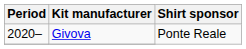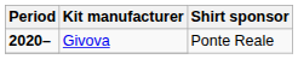Givova | Period: normal -> bold
